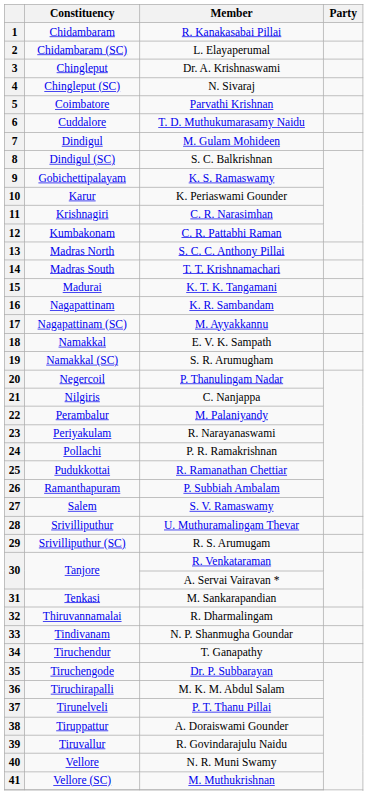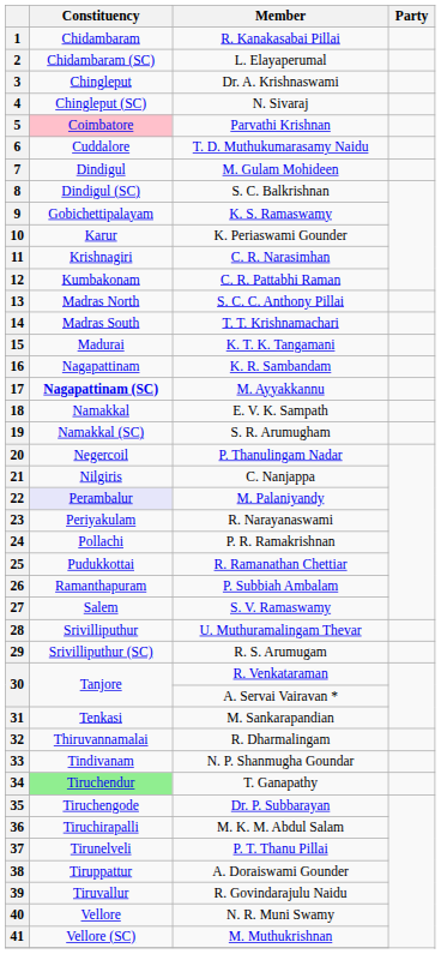5 | Constituency: no background -> pink background
17 | Constituency: normal -> bold
22 | Constituency: no background -> lavender background
34 | Constituency: no background -> lightgreen background
